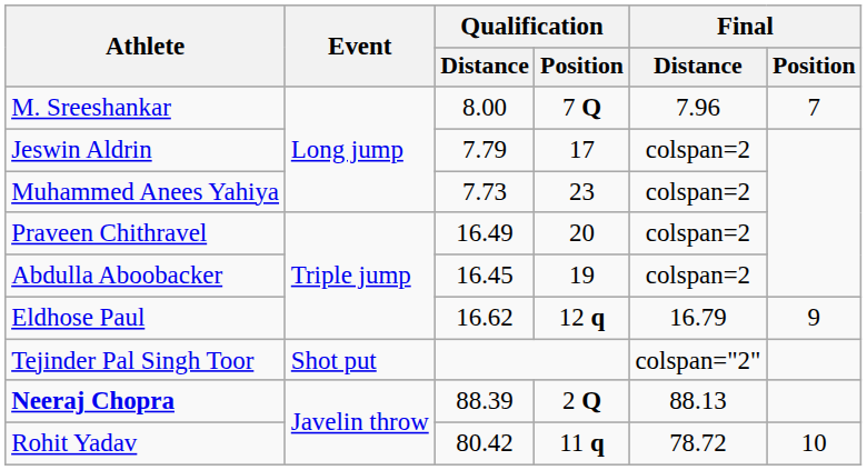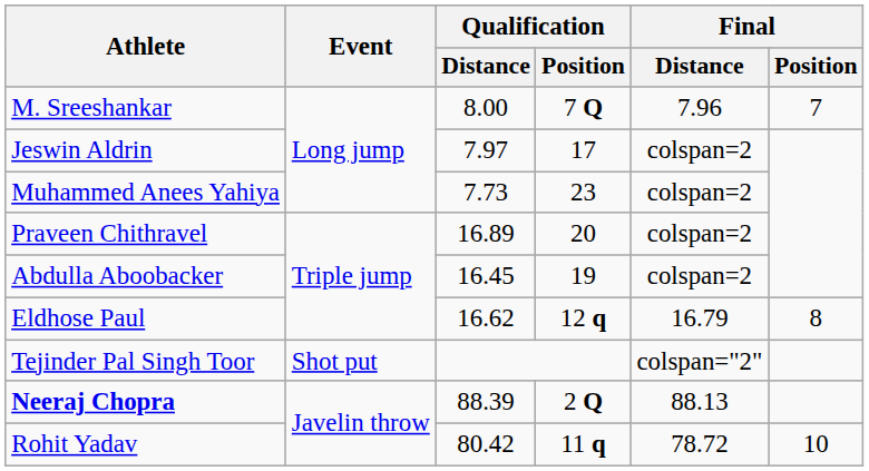Jeswin Aldrin | Qualification / Distance: 7.79 -> 7.97
Praveen Chithravel | Qualification / Distance: 16.49 -> 16.89
Eldhose Paul | Final / Position: 9 -> 8
